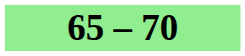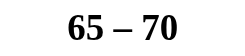row 1 | column 1: lightgreen background -> no background
